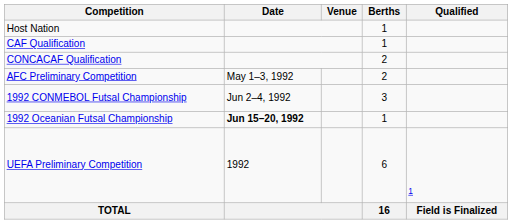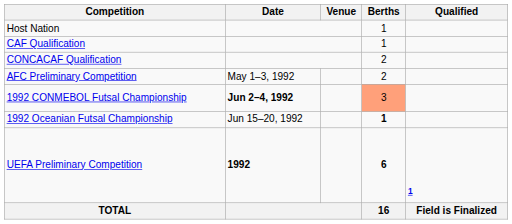1992 CONMEBOL Futsal Championship | Date: normal -> bold
1992 CONMEBOL Futsal Championship | Berths: no background -> lightsalmon background
1992 Oceanian Futsal Championship | Date: bold -> normal
1992 Oceanian Futsal Championship | Berths: normal -> bold
UEFA Preliminary Competition | Date: normal -> bold
UEFA Preliminary Competition | Berths: normal -> bold
UEFA Preliminary Competition | Qualified: normal -> bold
